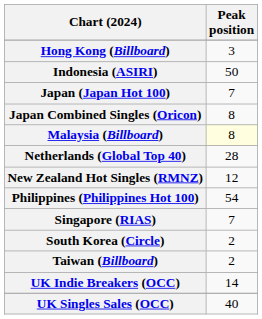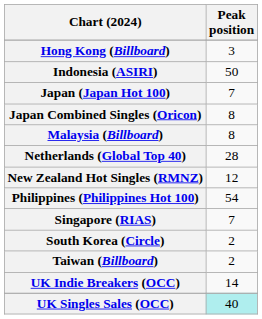Malaysia (Billboard) | Peak position: lightyellow background -> no background
UK Singles Sales (OCC) | Peak position: no background -> paleturquoise background
